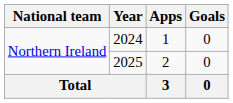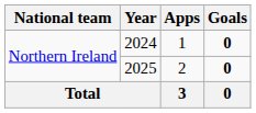2024 | Goals: normal -> bold
2025 | Goals: normal -> bold
